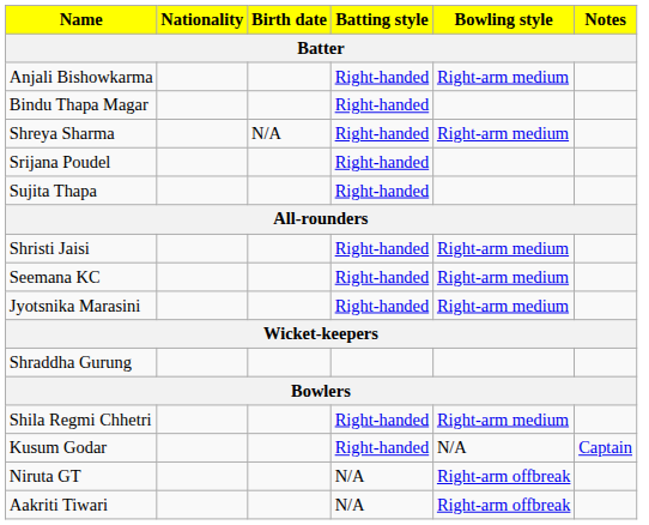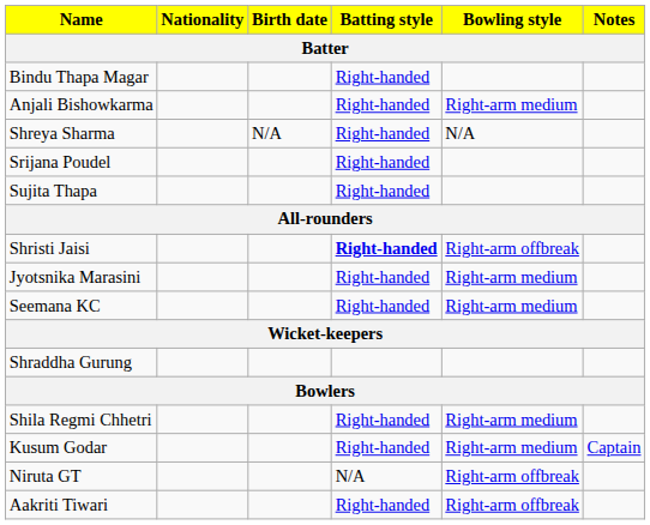rows swapped: Anjali Bishowkarma <-> Bindu Thapa Magar
Shreya Sharma | Bowling style: Right-arm medium -> N/A
Shristi Jaisi | Batting style: normal -> bold
Shristi Jaisi | Bowling style: Right-arm medium -> Right-arm offbreak
rows swapped: Jyotsnika Marasini <-> Seemana KC
Kusum Godar | Bowling style: N/A -> Right-arm medium
Aakriti Tiwari | Batting style: N/A -> Right-handed
